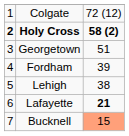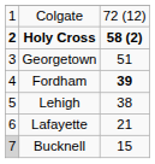Fordham | column 3: normal -> bold
Lafayette | column 3: bold -> normal
Bucknell | column 1: no background -> lightgrey background
Bucknell | column 3: lightsalmon background -> no background
